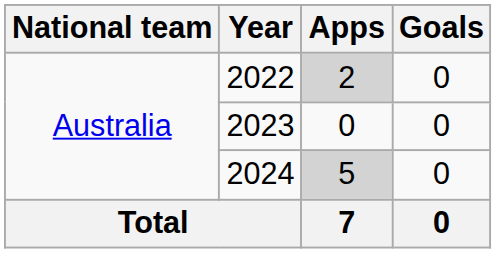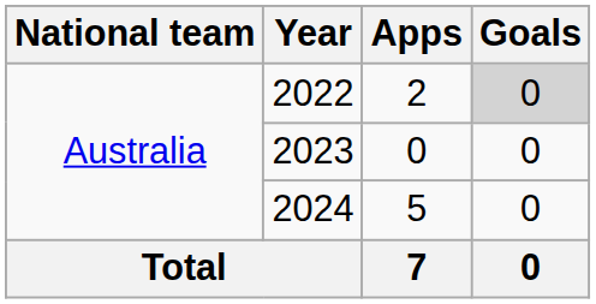2022 | Apps: lightgrey background -> no background
2022 | Goals: no background -> lightgrey background
2024 | Apps: lightgrey background -> no background
